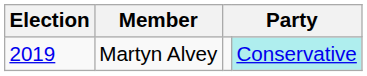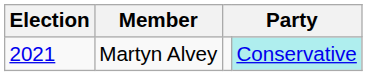Martyn Alvey | Election: 2019 -> 2021
